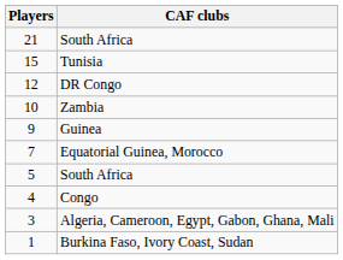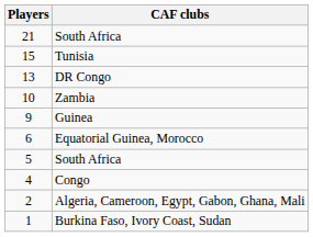row 4 | Players: 12 -> 13
row 7 | Players: 7 -> 6
row 10 | Players: 3 -> 2
